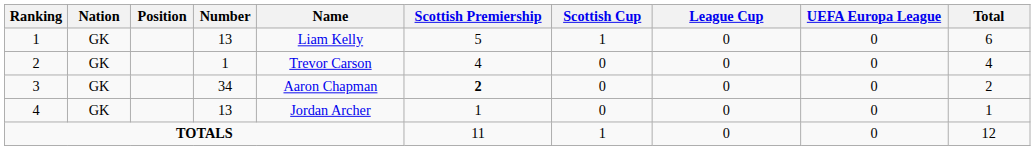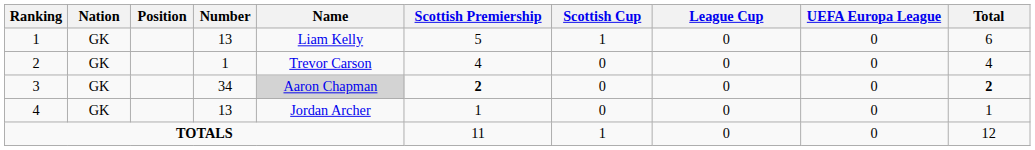3 | Name: no background -> lightgrey background
3 | Total: normal -> bold
